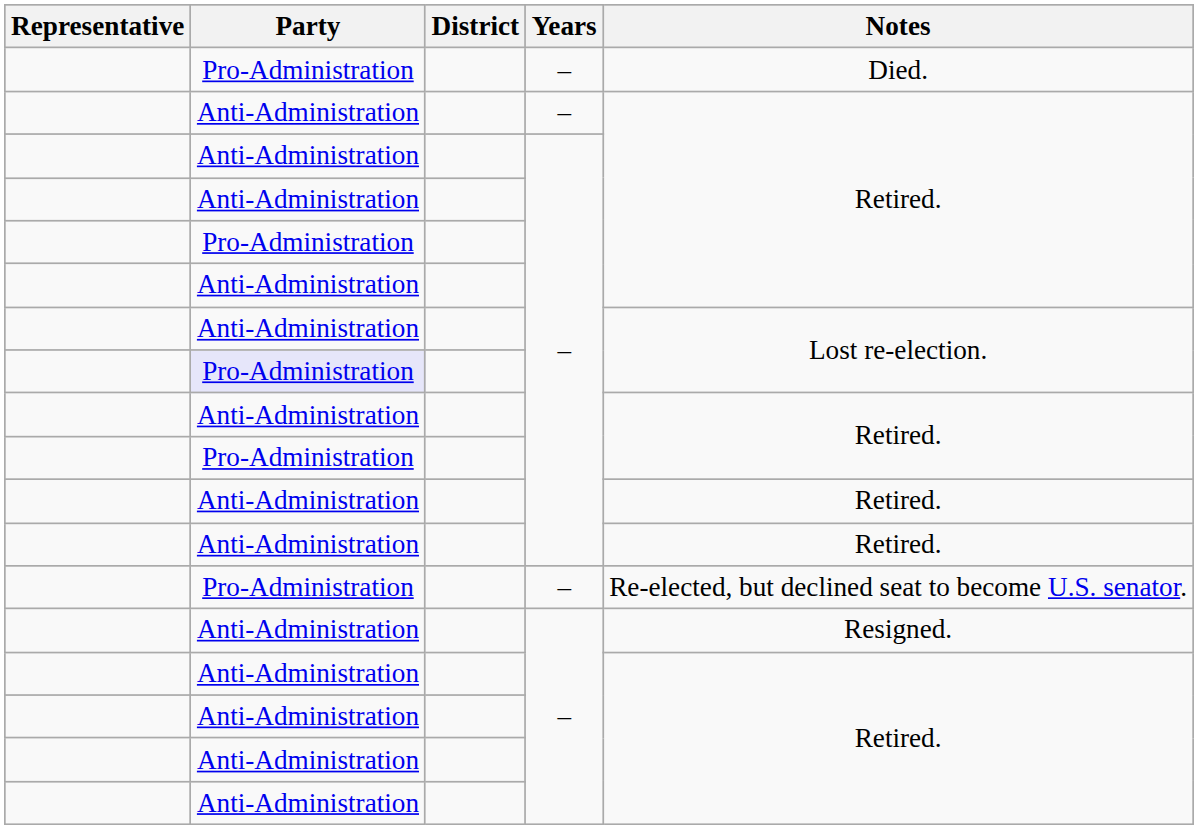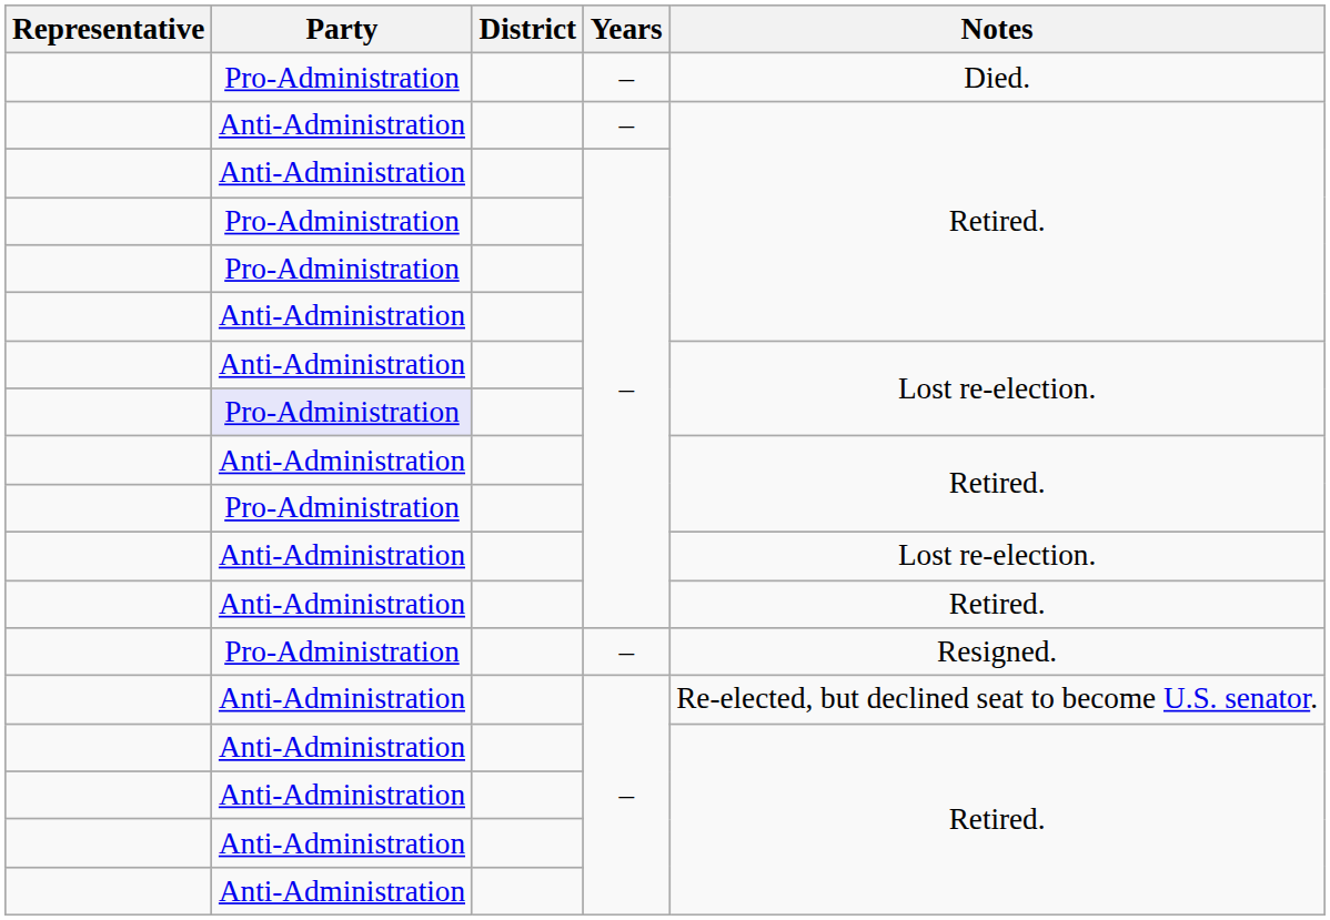row 5 | Party: Anti-Administration -> Pro-Administration
row 12 | Notes: Retired. -> Lost re-election.
row 14 | Notes: Re-elected, but declined seat to become U.S. senator. -> Resigned.
row 15 | Notes: Resigned. -> Re-elected, but declined seat to become U.S. senator.
